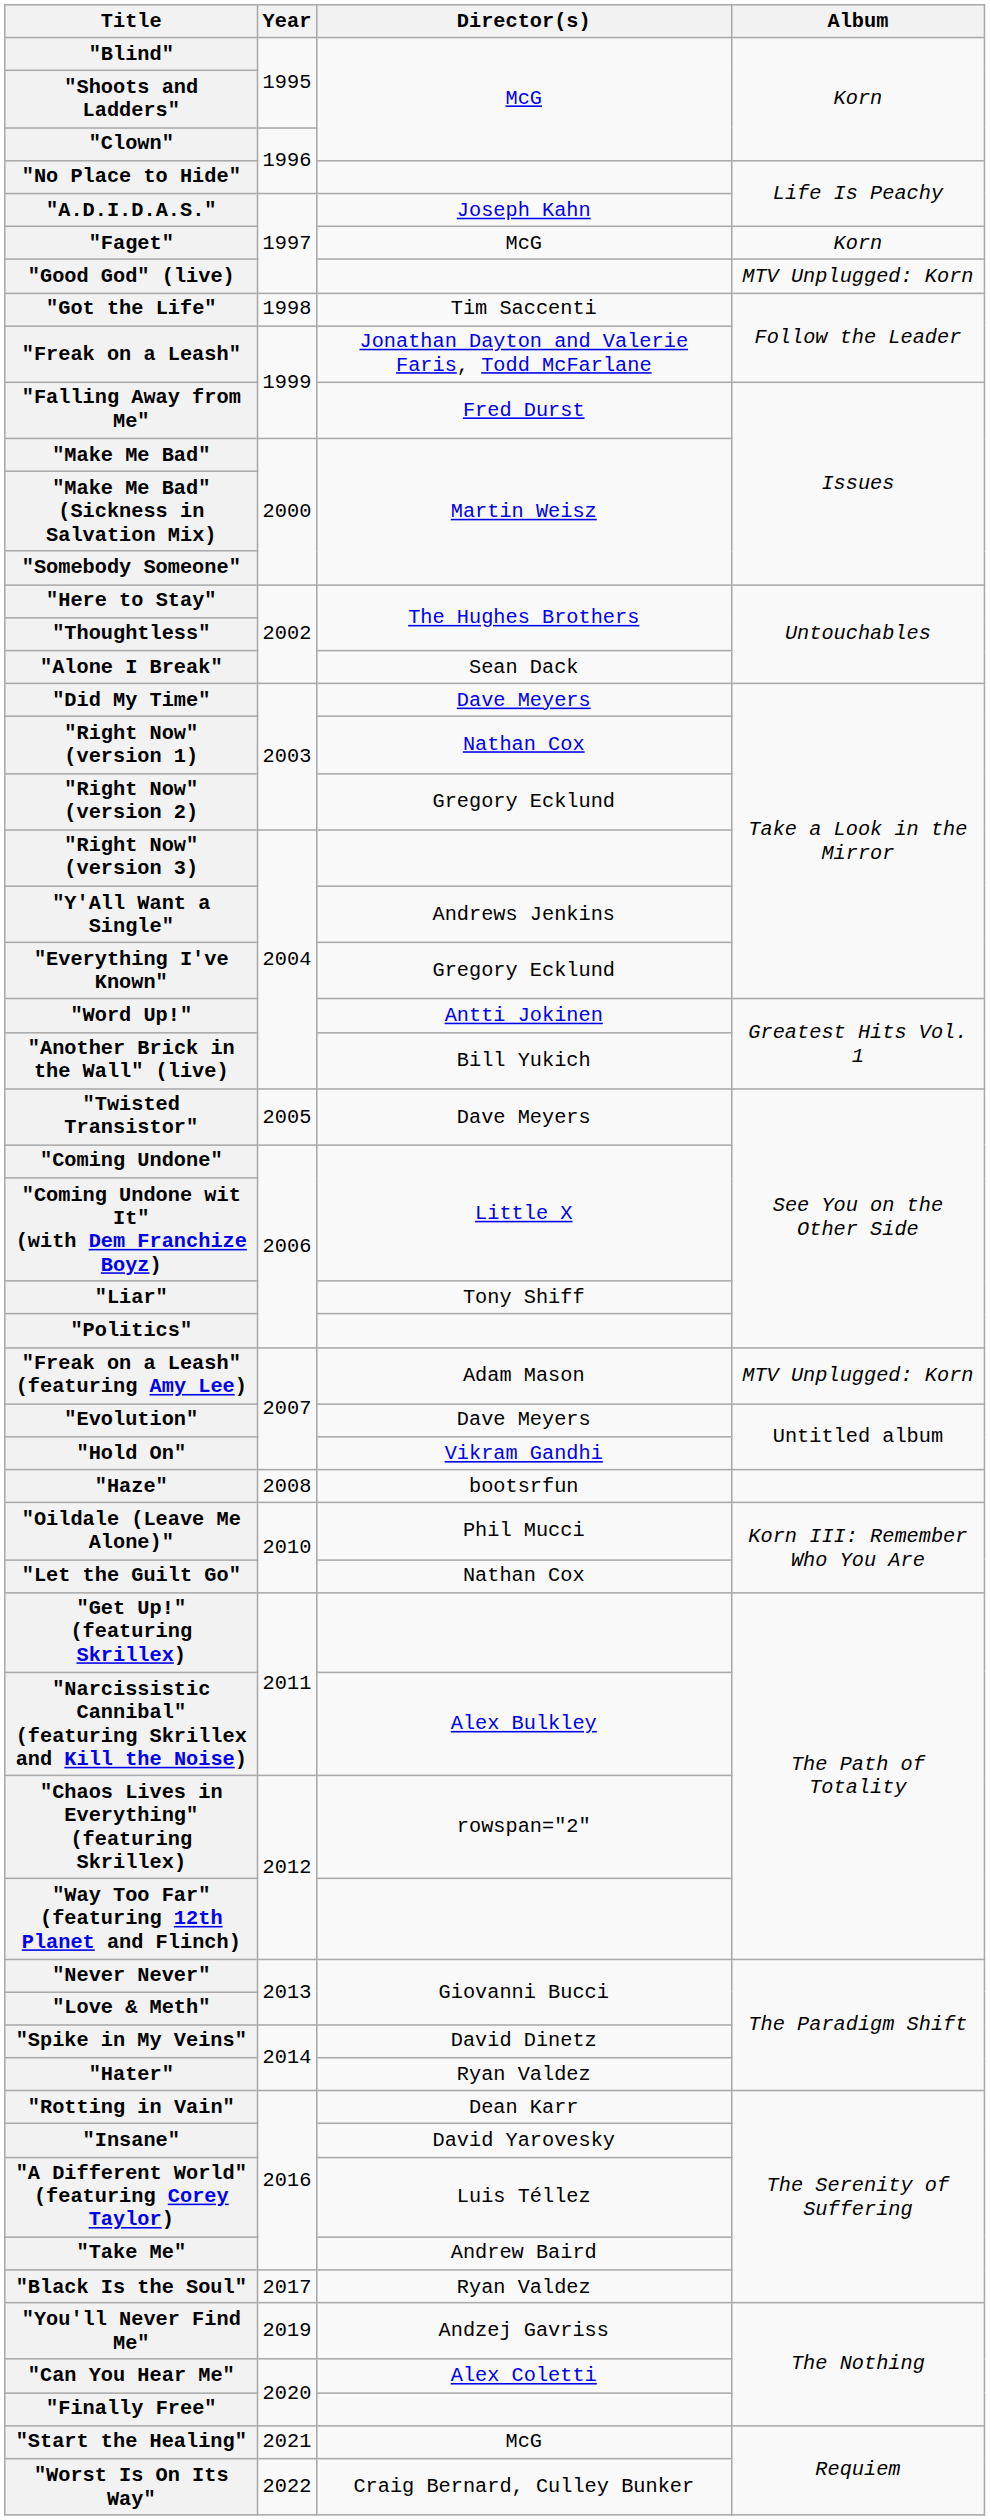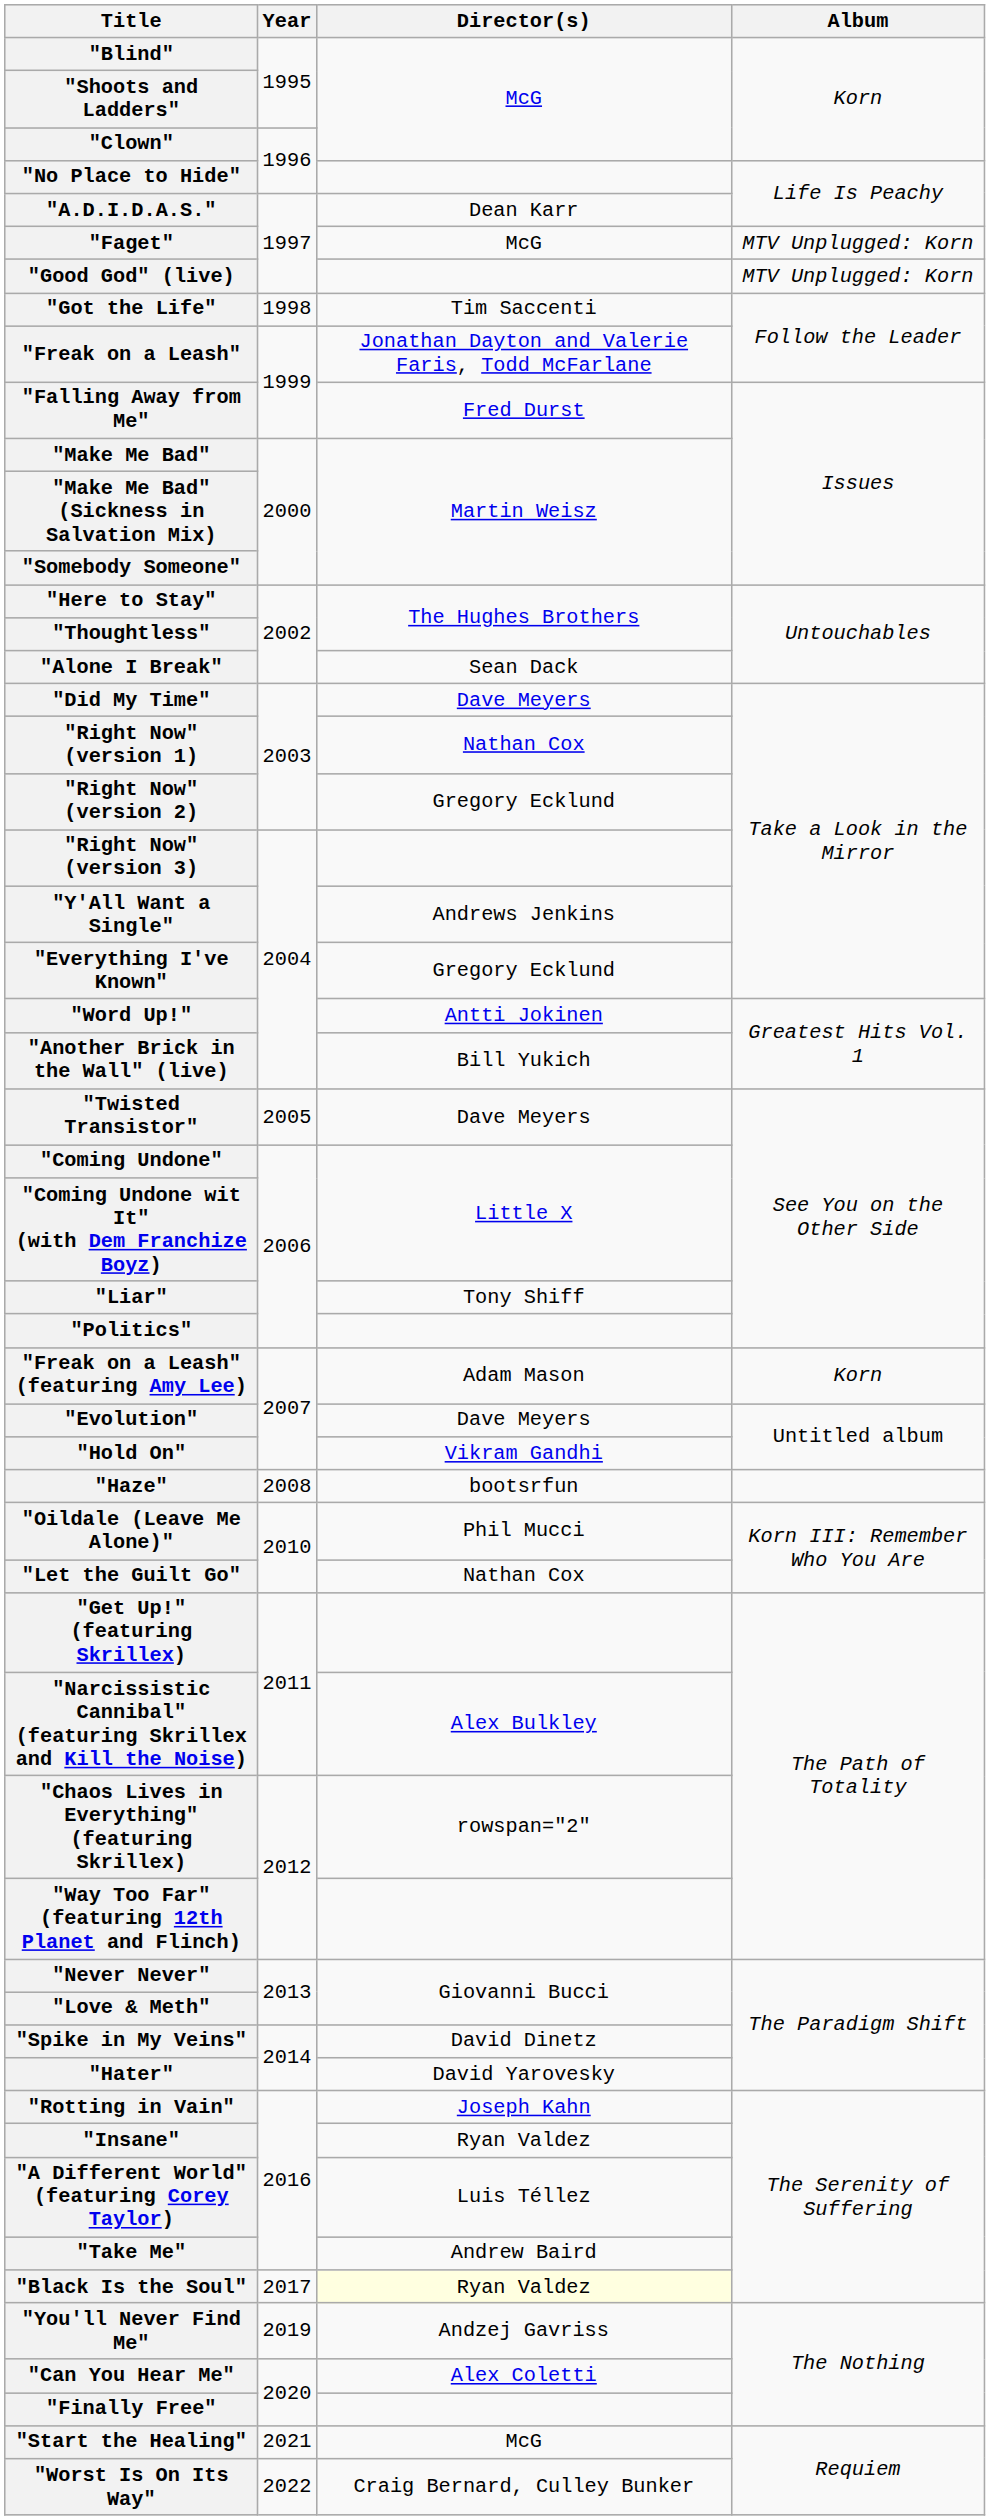"A.D.I.D.A.S." | Director(s): Joseph Kahn -> Dean Karr
"Faget" | Album: Korn -> MTV Unplugged: Korn
"Freak on a Leash" (featuring Amy Lee) | Album: MTV Unplugged: Korn -> Korn
"Hater" | Director(s): Ryan Valdez -> David Yarovesky
"Rotting in Vain" | Director(s): Dean Karr -> Joseph Kahn
"Insane" | Director(s): David Yarovesky -> Ryan Valdez
"Black Is the Soul" | Director(s): no background -> lightyellow background
